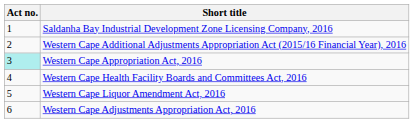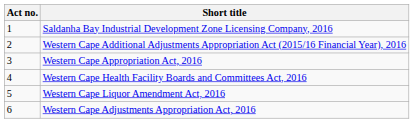Western Cape Appropriation Act, 2016 | Act no.: paleturquoise background -> no background
